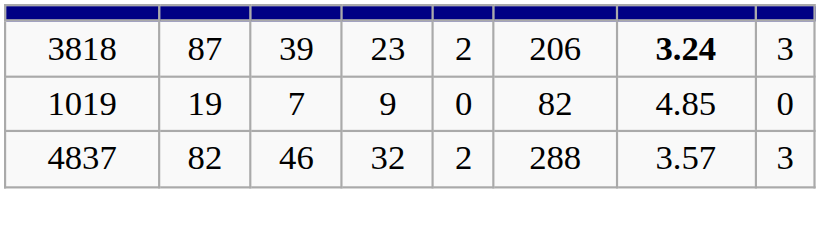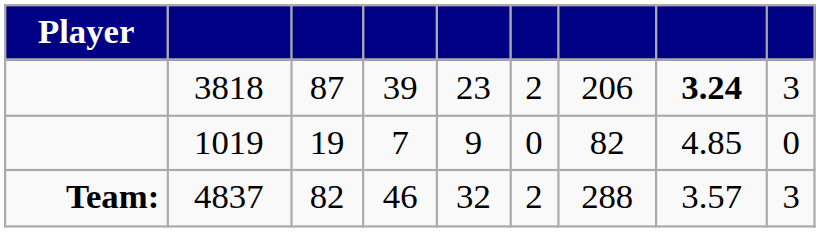+ column: Player | Team:
